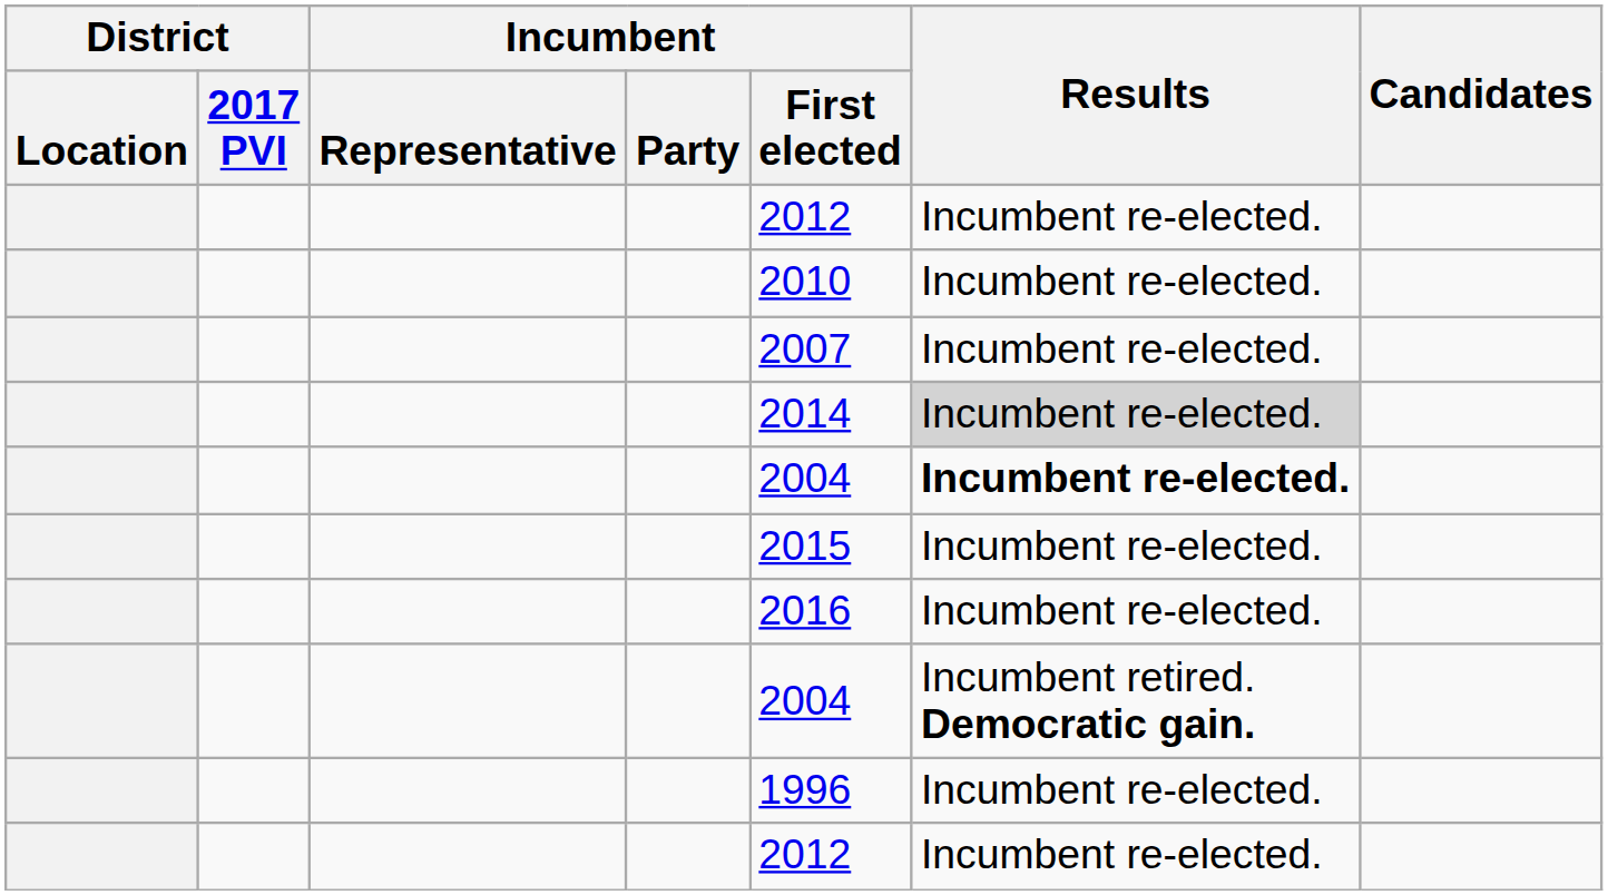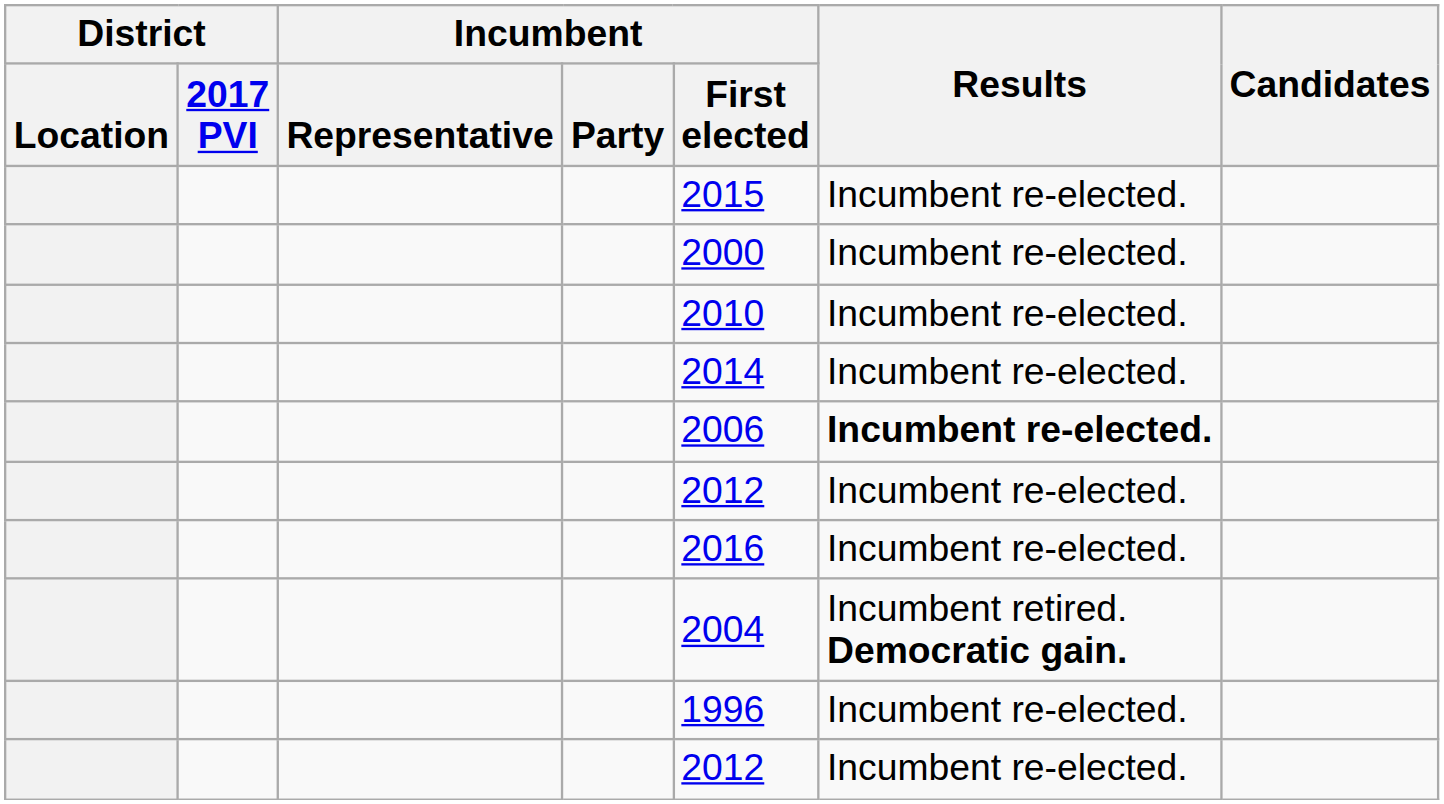row 3 | Incumbent / First elected: 2012 -> 2015
row 4 | Incumbent / First elected: 2010 -> 2000
row 5 | Incumbent / First elected: 2007 -> 2010
row 6 | Results: lightgrey background -> no background
row 7 | Incumbent / First elected: 2004 -> 2006
row 8 | Incumbent / First elected: 2015 -> 2012
